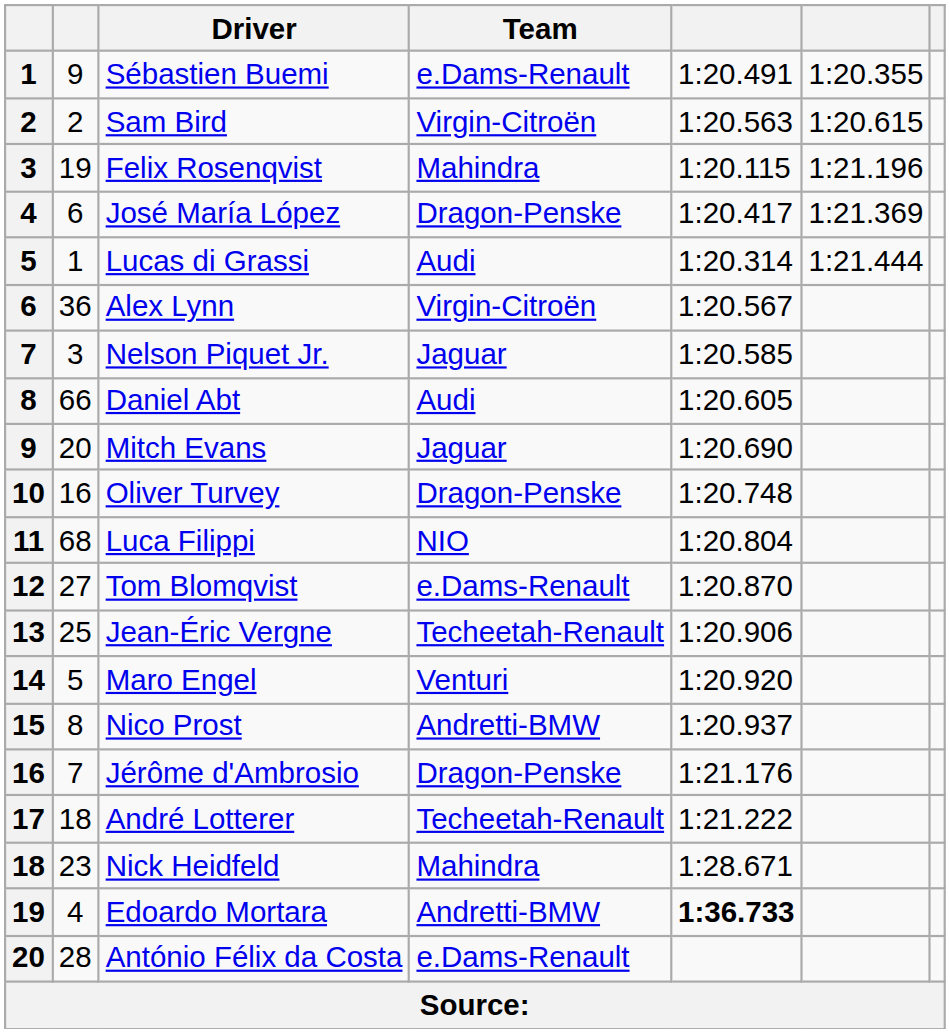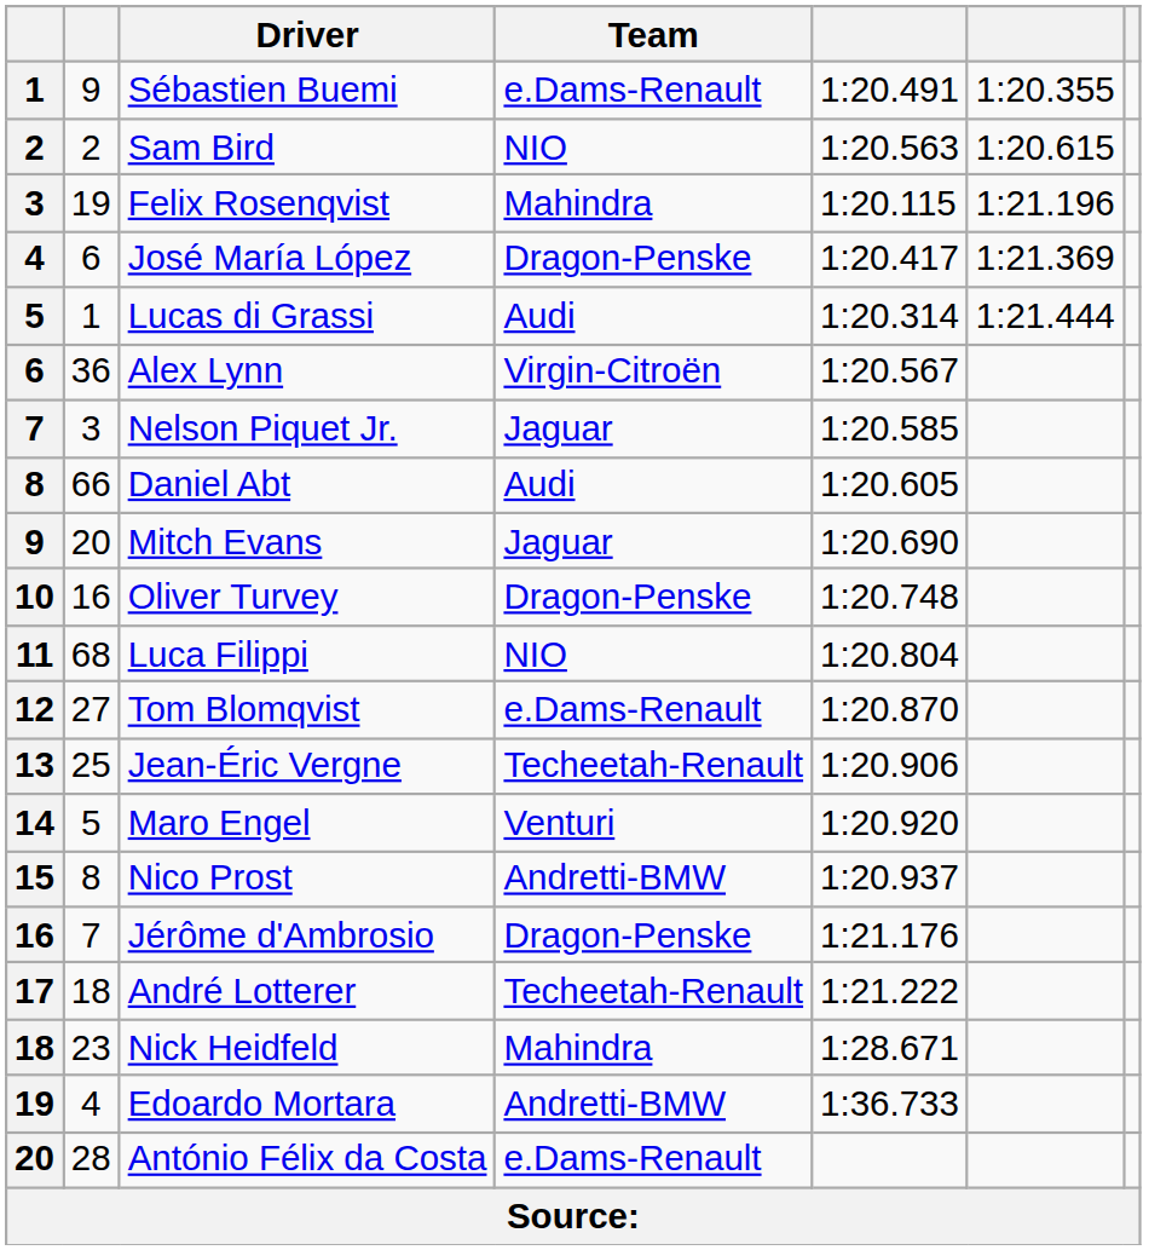Sam Bird | Team: Virgin-Citroën -> NIO
Edoardo Mortara | column 5: bold -> normal
